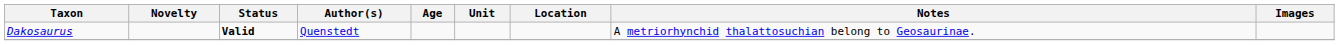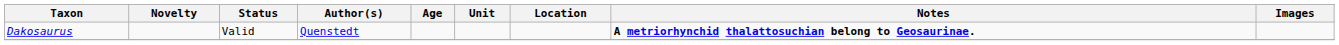Dakosaurus | Status: bold -> normal
Dakosaurus | Notes: normal -> bold
